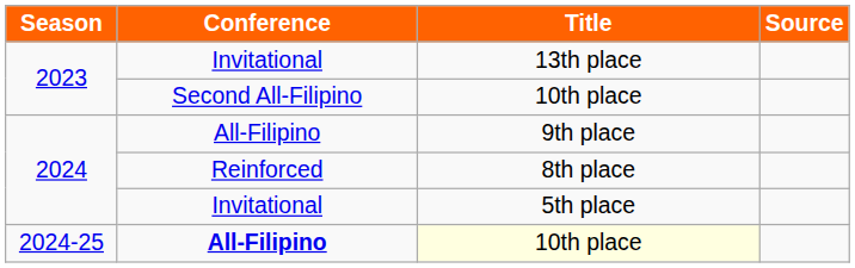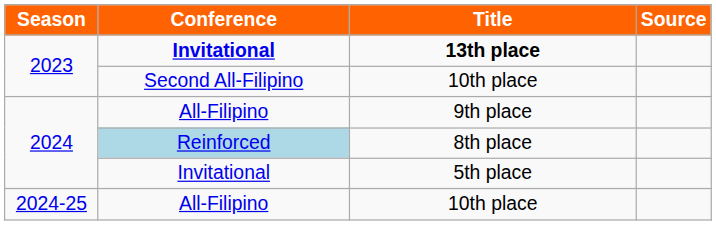13th place | Conference: normal -> bold
13th place | Title: normal -> bold
8th place | Conference: no background -> lightblue background
All-Filipino / 10th place | Conference: bold -> normal
All-Filipino / 10th place | Title: lightyellow background -> no background
